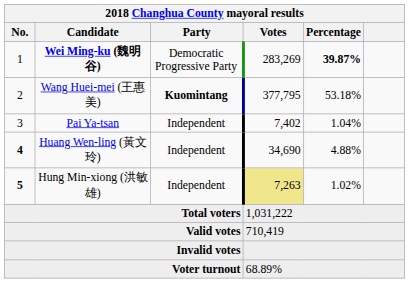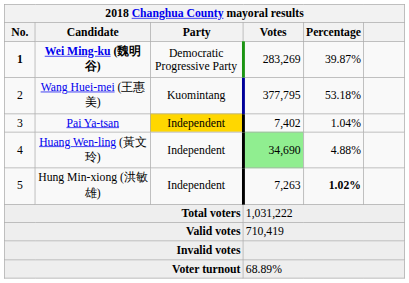Wei Ming-ku (魏明谷) | No.: normal -> bold
Wei Ming-ku (魏明谷) | Percentage: bold -> normal
Wang Huei-mei (王惠美) | Party: bold -> normal
Pai Ya-tsan | Party: no background -> gold background
Huang Wen-ling (黃文玲) | No.: bold -> normal
Huang Wen-ling (黃文玲) | Votes: no background -> lightgreen background
Hung Min-xiong (洪敏雄) | No.: bold -> normal
Hung Min-xiong (洪敏雄) | Votes: khaki background -> no background
Hung Min-xiong (洪敏雄) | Percentage: normal -> bold
